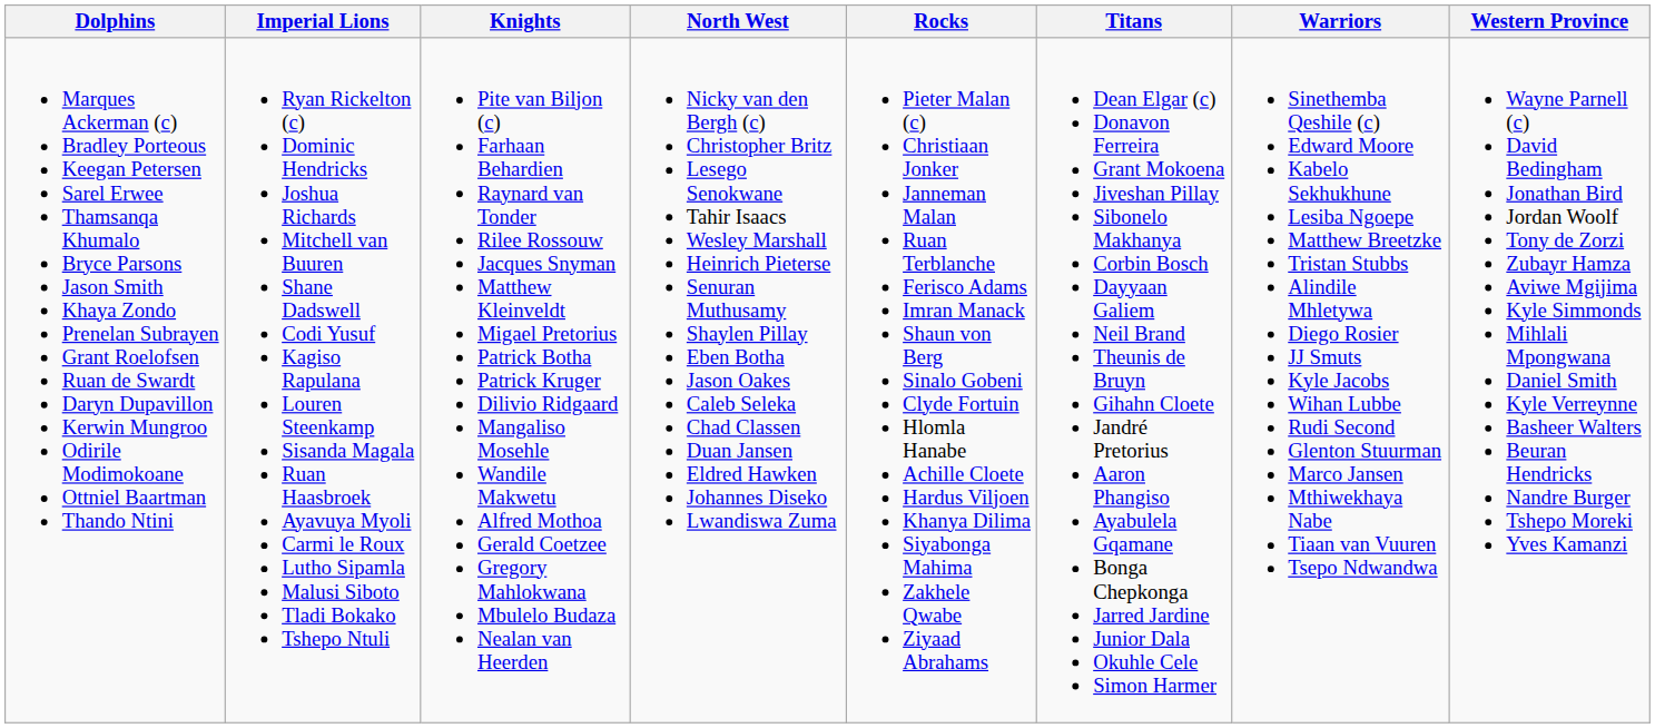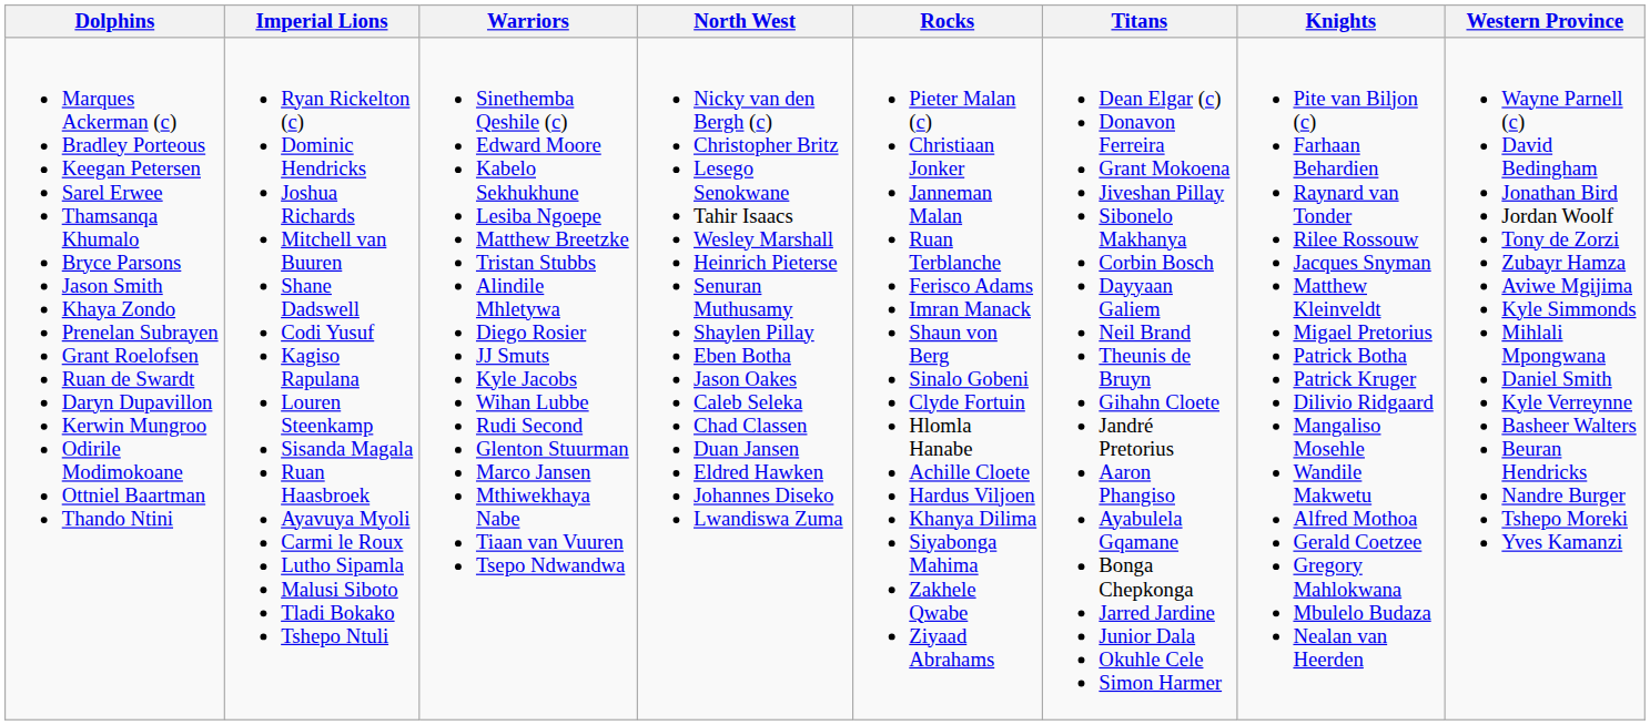columns swapped: Knights <-> Warriors
